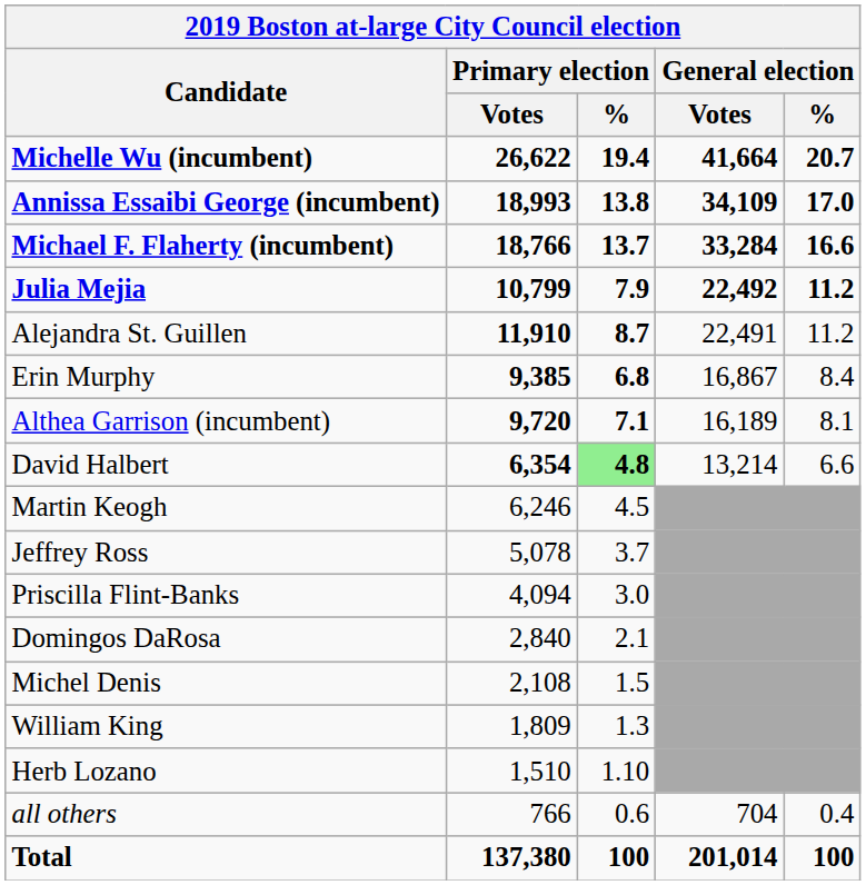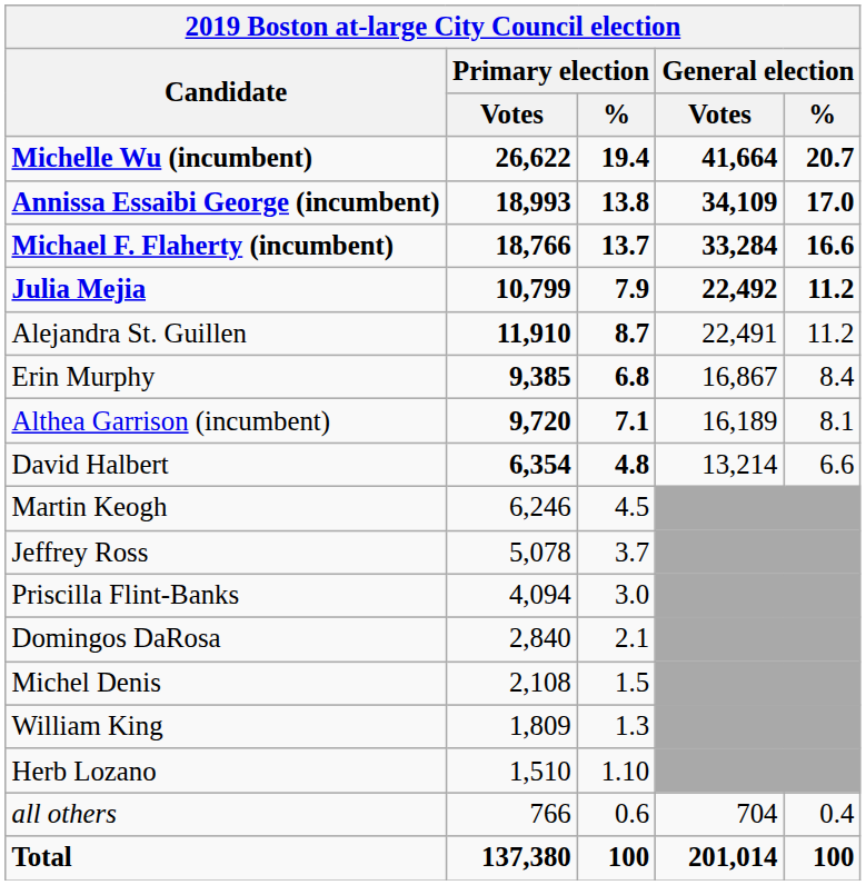David Halbert | Primary election / %: lightgreen background -> no background
